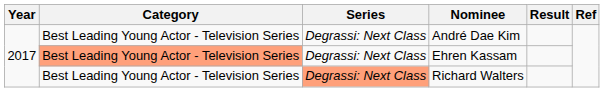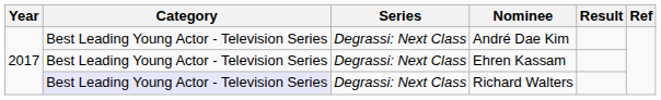Ehren Kassam | Category: lightsalmon background -> no background
Richard Walters | Category: no background -> lavender background
Richard Walters | Series: lightsalmon background -> no background
